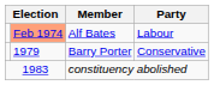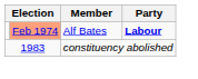Alf Bates | Party: normal -> bold
- row: 1979 | Barry Porter | Conservative
